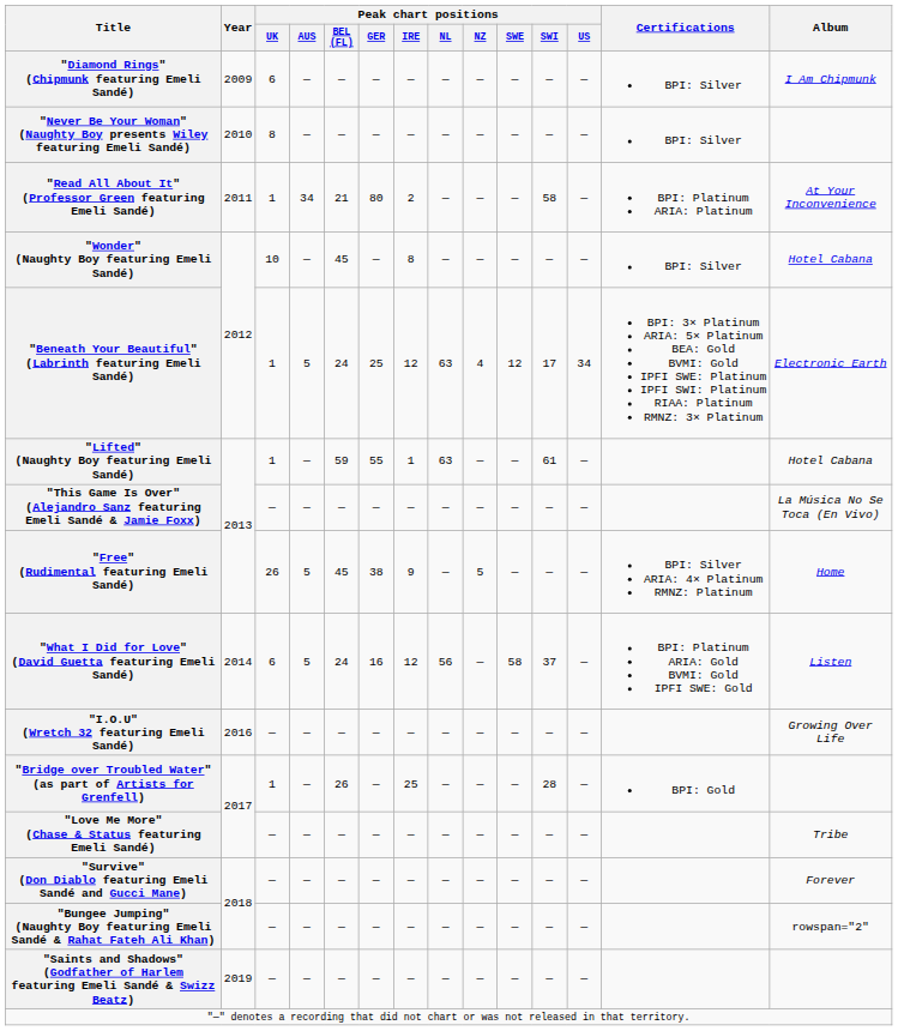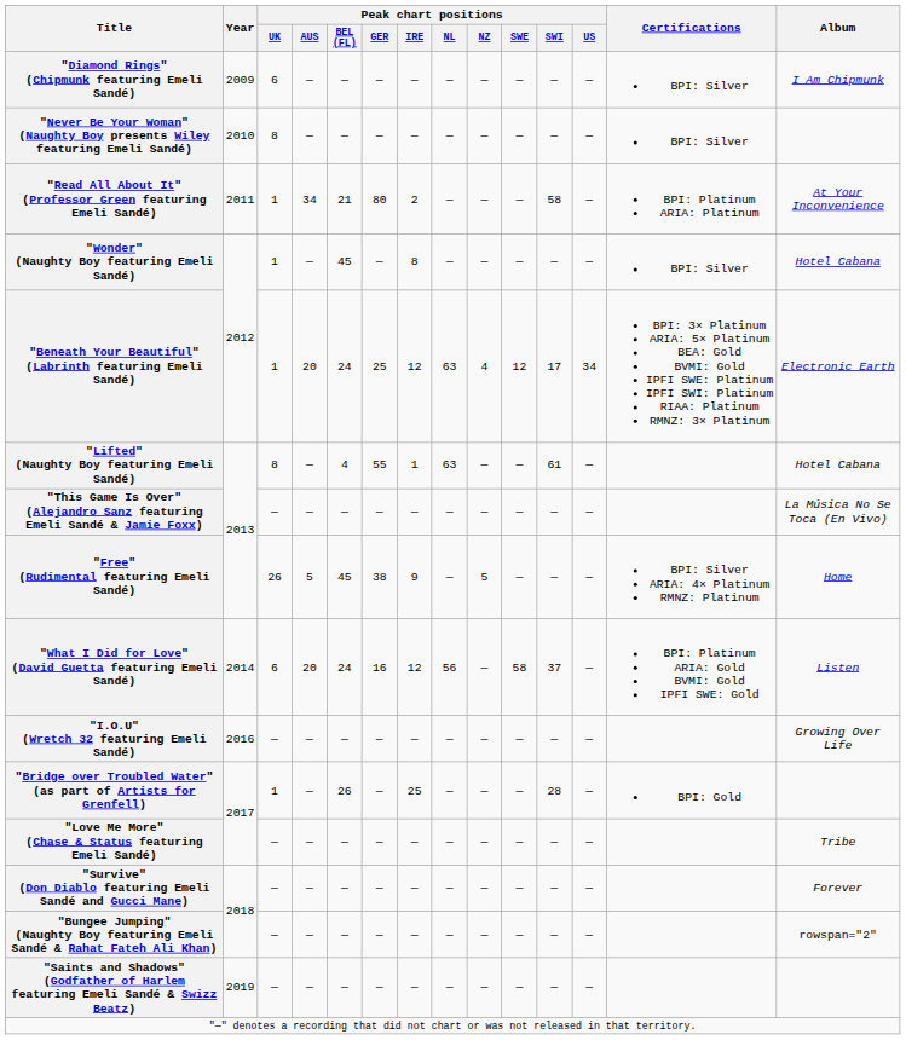"Wonder" (Naughty Boy featuring Emeli Sandé) | Peak chart positions / UK: 10 -> 1
"Beneath Your Beautiful" (Labrinth featuring Emeli Sandé) | Peak chart positions / AUS: 5 -> 20
"Lifted" (Naughty Boy featuring Emeli Sandé) | Peak chart positions / UK: 1 -> 8
"Lifted" (Naughty Boy featuring Emeli Sandé) | Peak chart positions / BEL (FL): 59 -> 4
"What I Did for Love" (David Guetta featuring Emeli Sandé) | Peak chart positions / AUS: 5 -> 20
